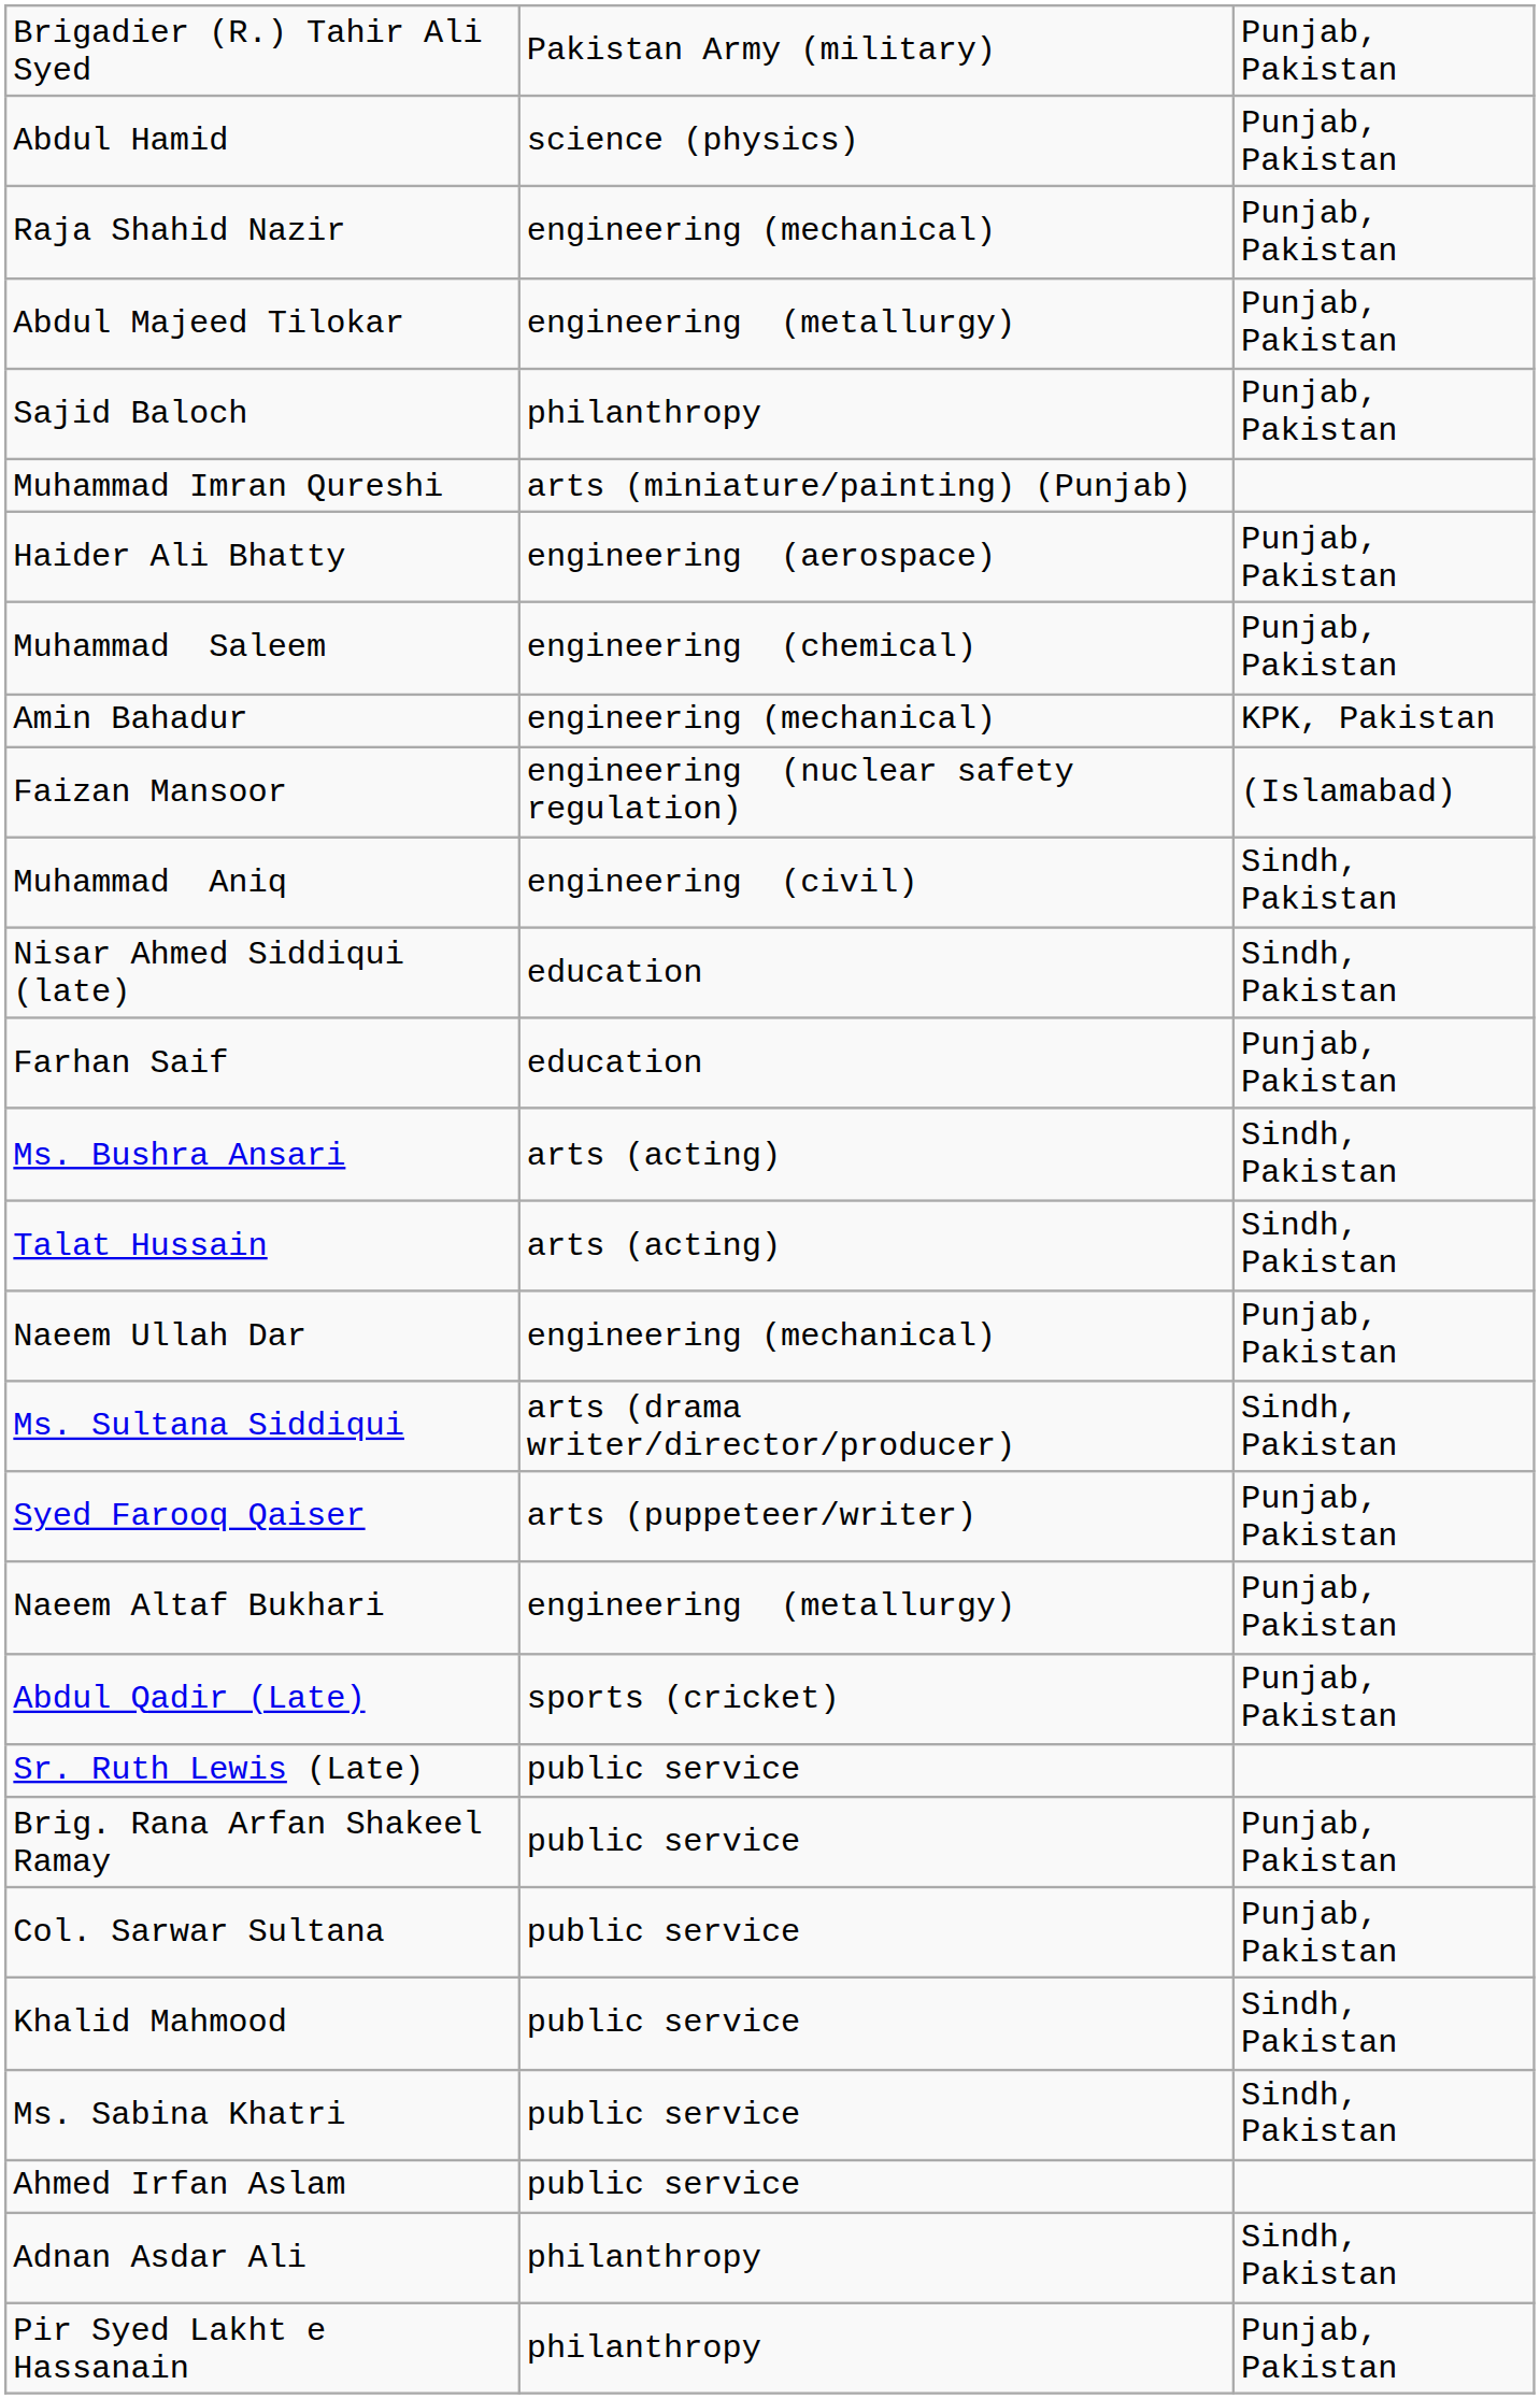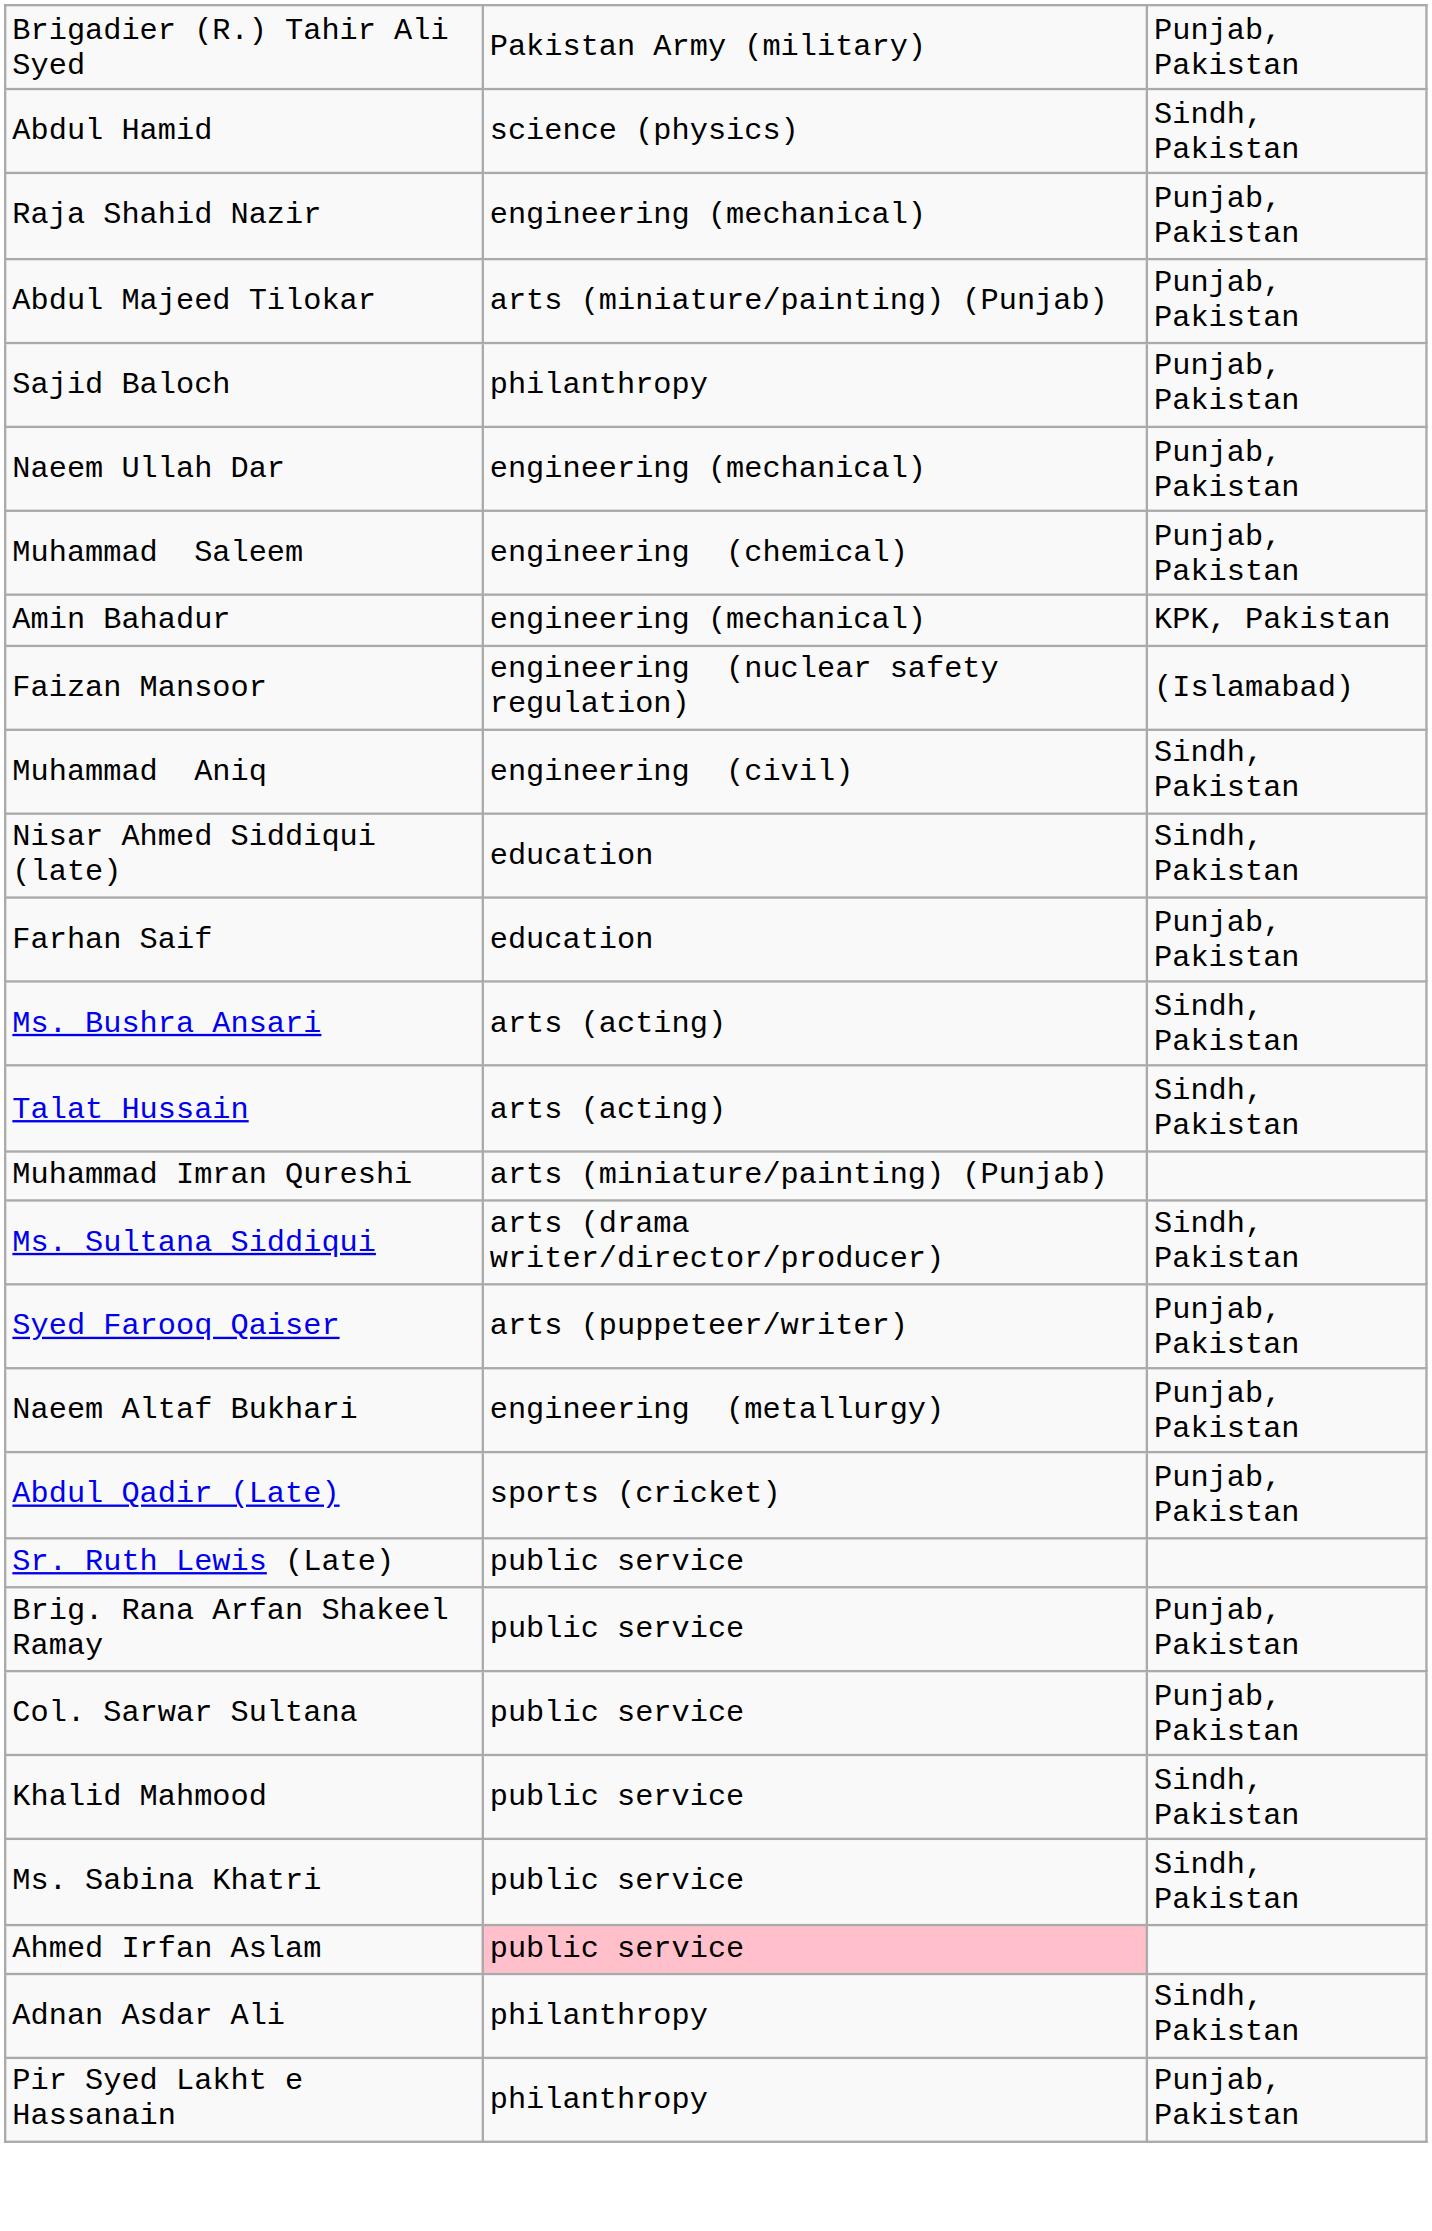Abdul Hamid | column 3: Punjab, Pakistan -> Sindh, Pakistan
Abdul Majeed Tilokar | column 2: engineering (metallurgy) -> arts (miniature/painting) (Punjab)
rows swapped: Naeem Ullah Dar <-> Muhammad Imran Qureshi
- row: Haider Ali Bhatty | engineering (aerospace) | Punjab, Pakistan
Ahmed Irfan Aslam | column 2: no background -> pink background
